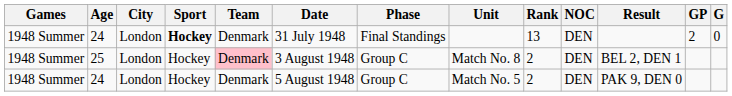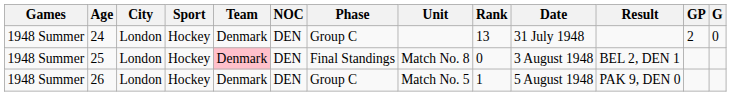columns swapped: NOC <-> Date
row 2 | Sport: bold -> normal
row 2 | Phase: Final Standings -> Group C
row 3 | Phase: Group C -> Final Standings
row 3 | Rank: 2 -> 0
row 4 | Age: 24 -> 26
row 4 | Rank: 2 -> 1
